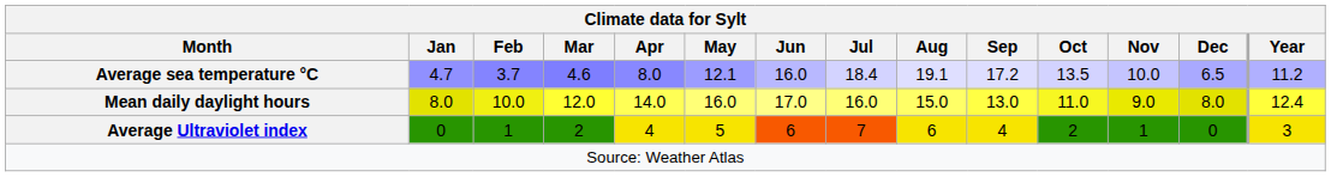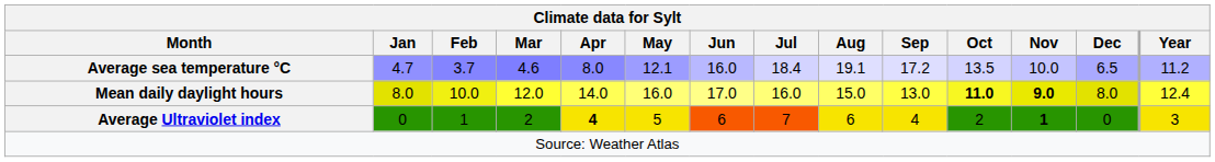row 4 | Oct: normal -> bold
row 4 | Nov: normal -> bold
row 5 | Apr: normal -> bold
row 5 | Nov: normal -> bold
